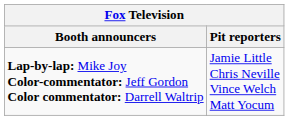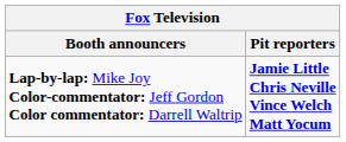row 3 | Pit reporters: normal -> bold
